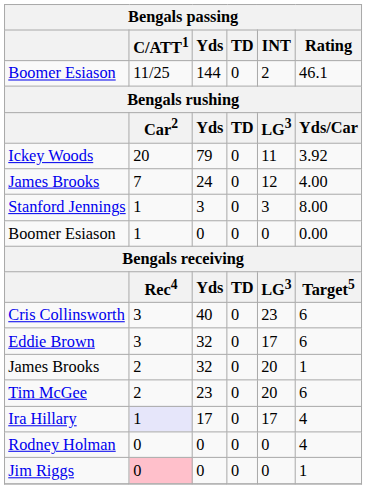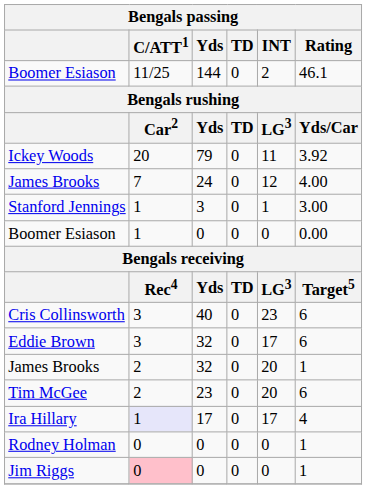Stanford Jennings | INT: 3 -> 1
Stanford Jennings | Rating: 8.00 -> 3.00
Rodney Holman | Rating: 4 -> 1
